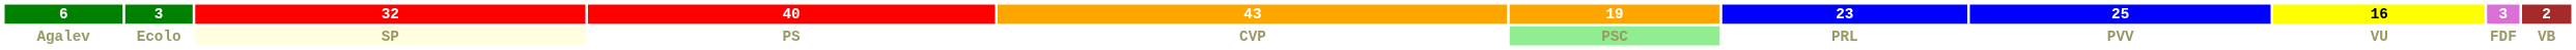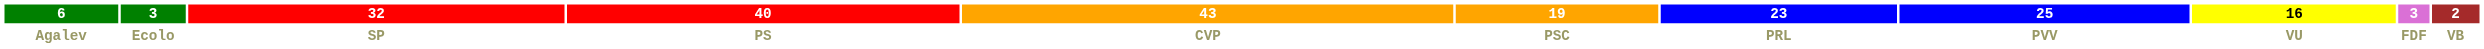Agalev | column 3: lightyellow background -> no background
Agalev | column 6: lightgreen background -> no background
